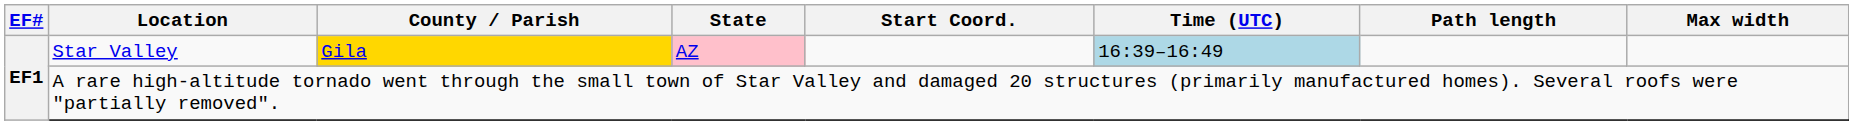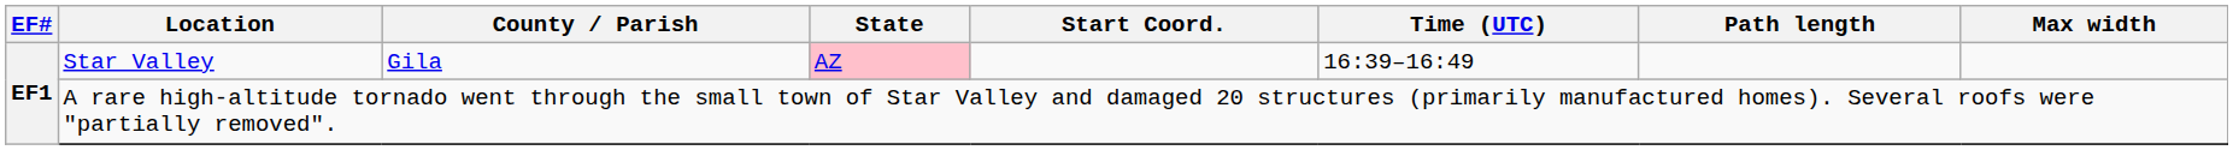Star Valley | County / Parish: gold background -> no background
Star Valley | Time (UTC): lightblue background -> no background
